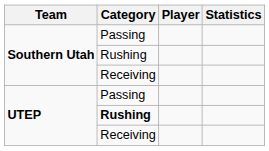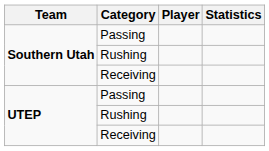UTEP / Rushing | Category: bold -> normal
